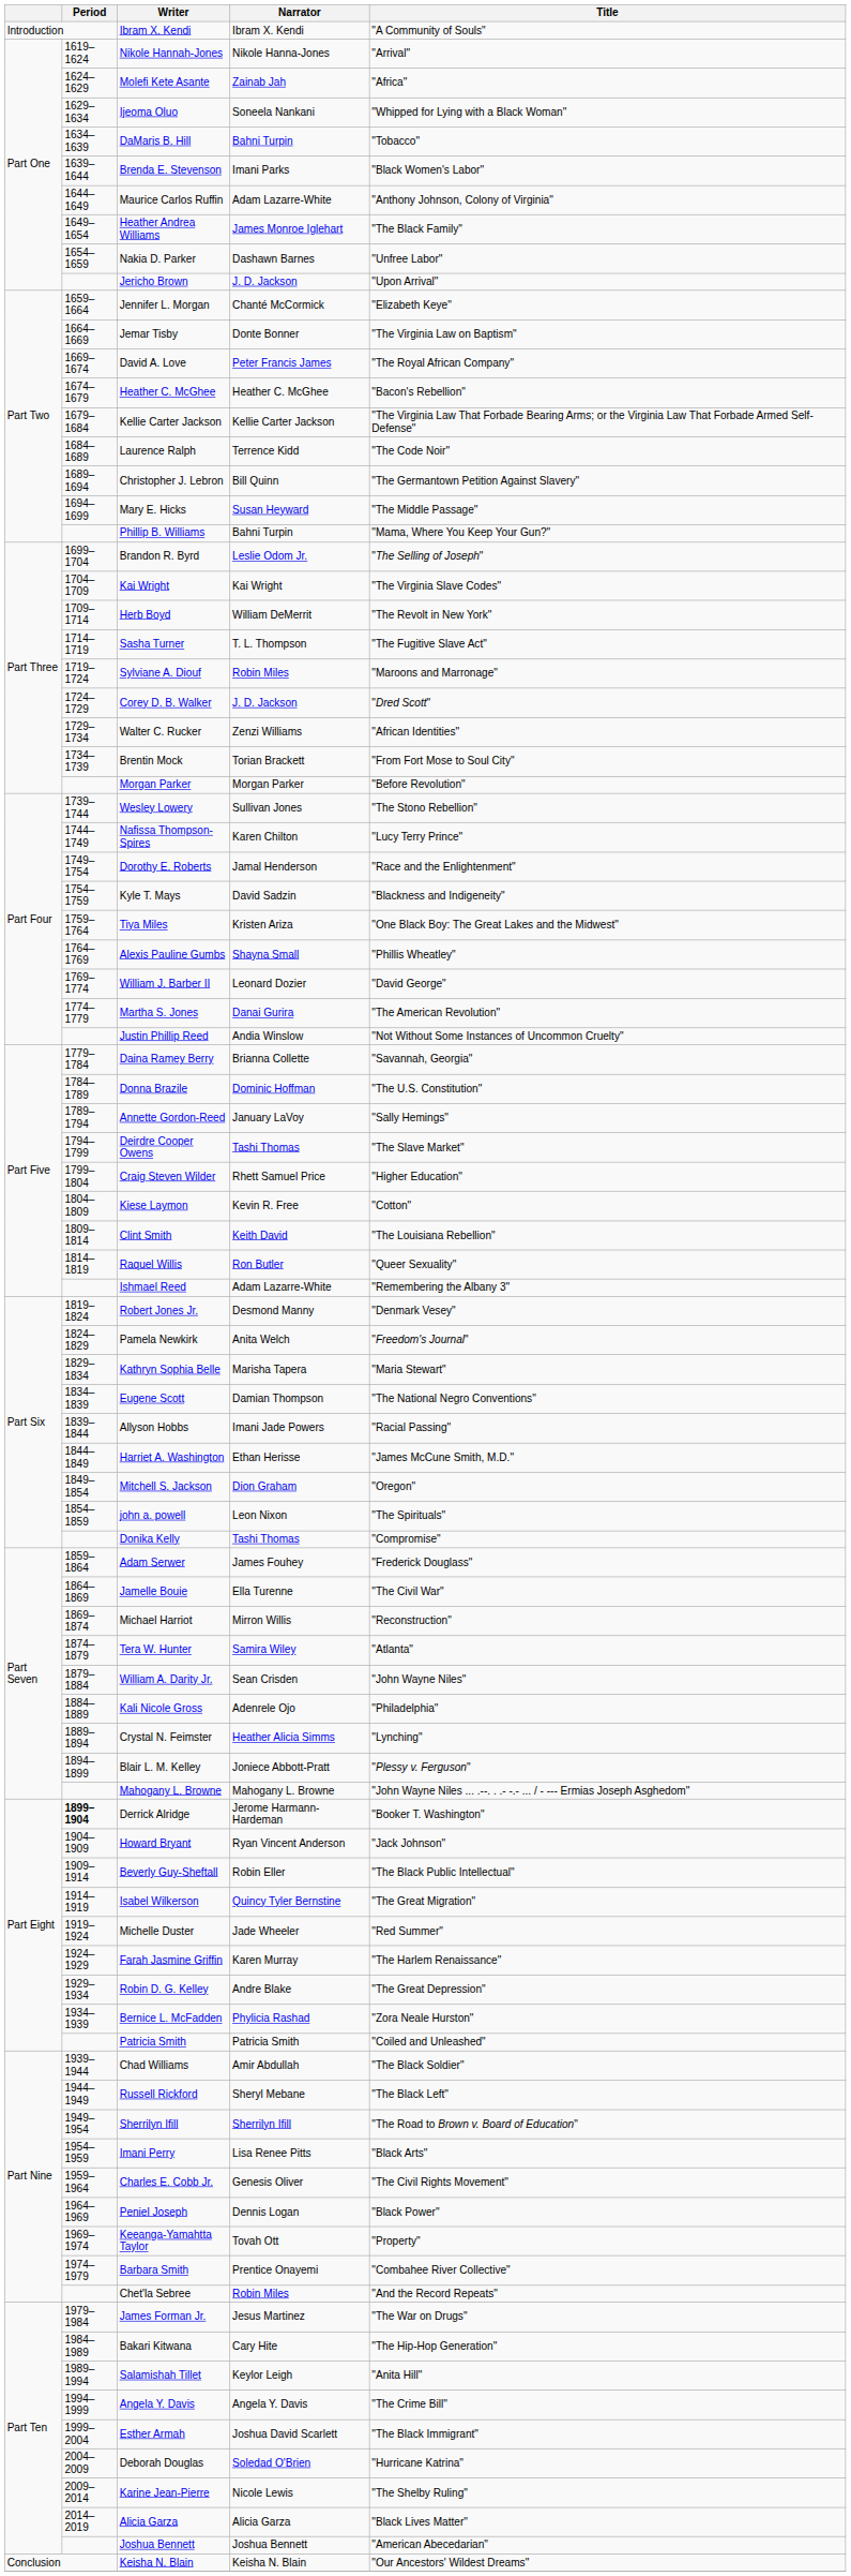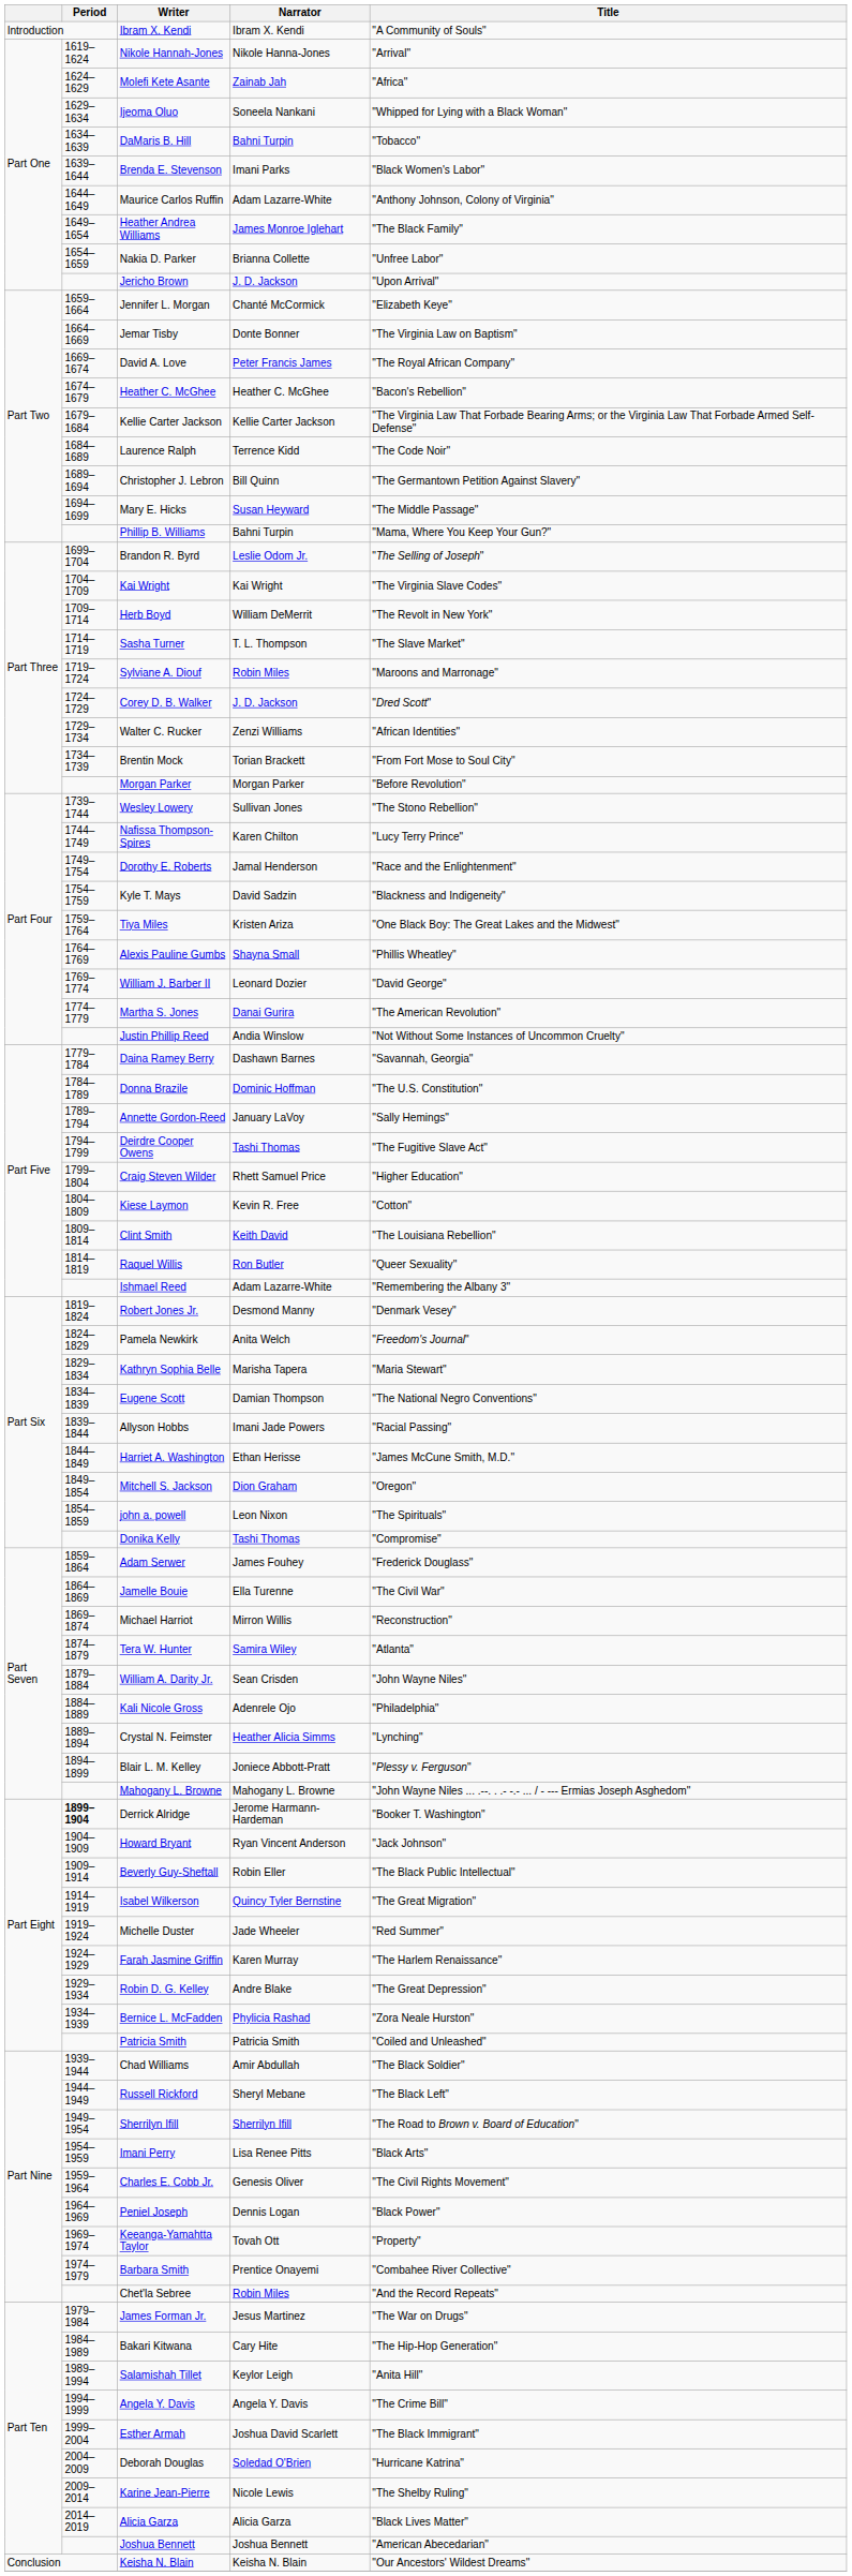Nakia D. Parker | Narrator: Dashawn Barnes -> Brianna Collette
Sasha Turner | Title: "The Fugitive Slave Act" -> "The Slave Market"
Daina Ramey Berry | Narrator: Brianna Collette -> Dashawn Barnes
Deirdre Cooper Owens | Title: "The Slave Market" -> "The Fugitive Slave Act"
